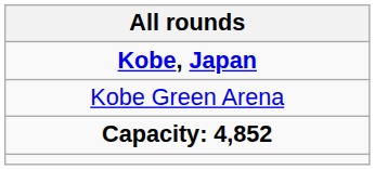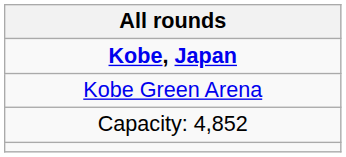row 4 | column 1: bold -> normal
